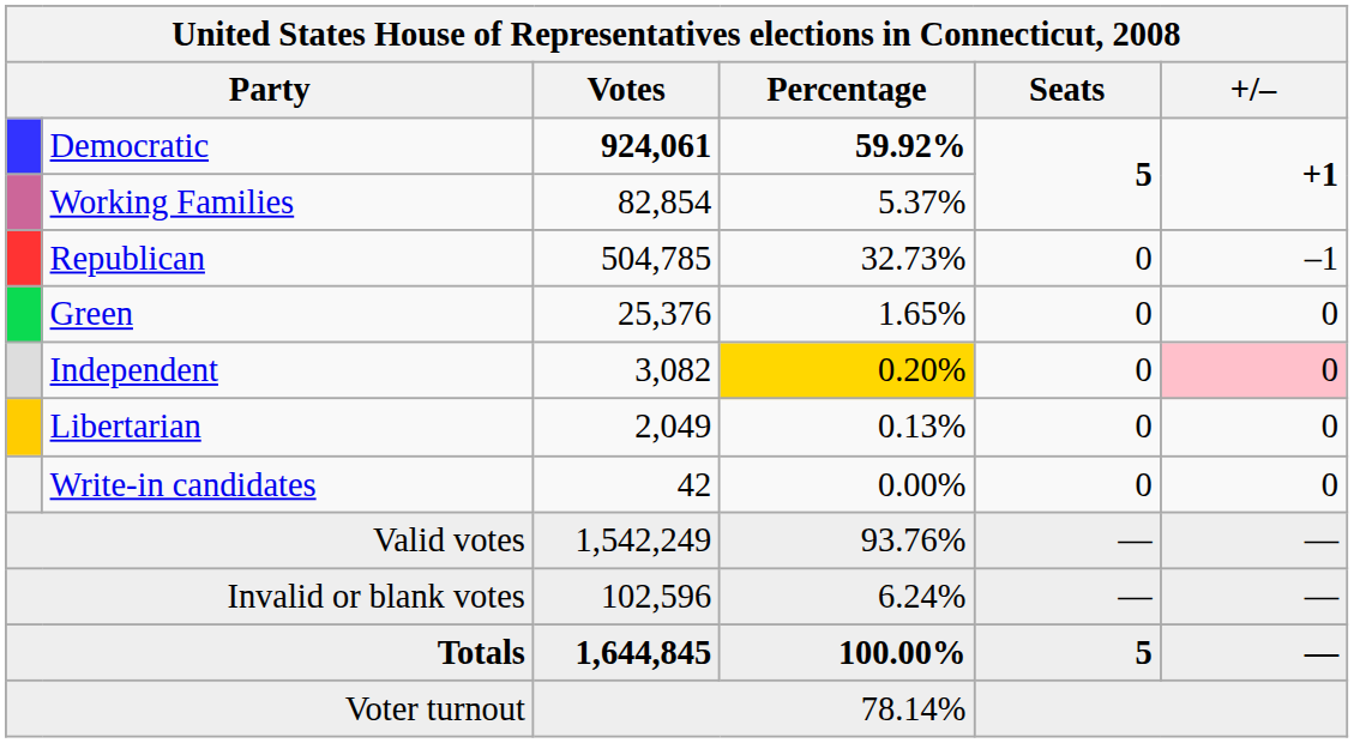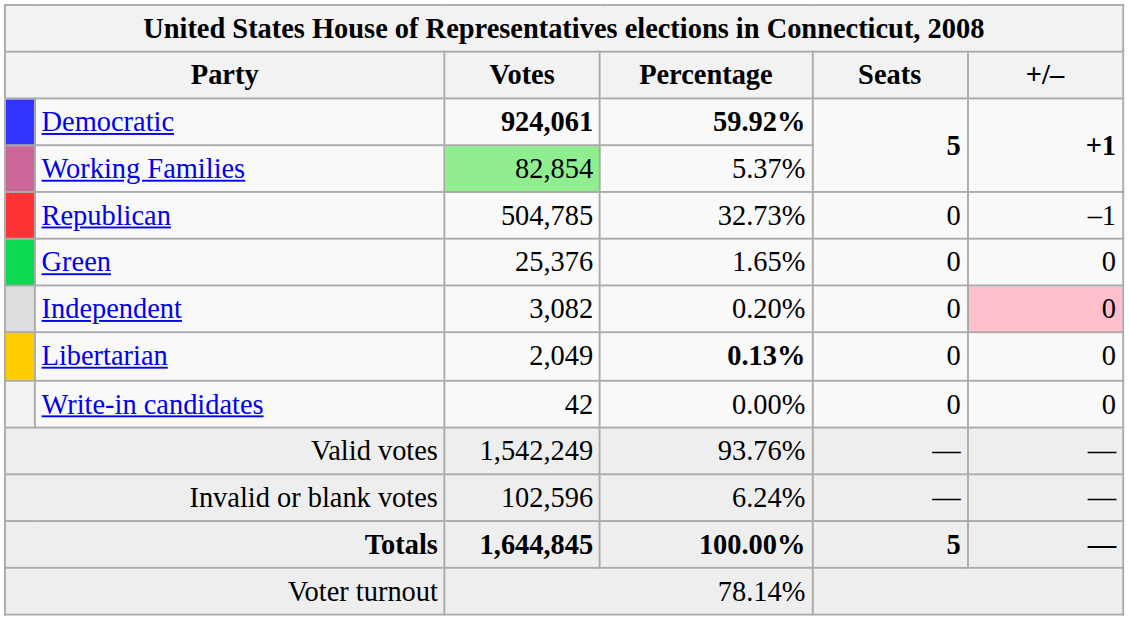Working Families | Votes: no background -> lightgreen background
Independent | Percentage: gold background -> no background
Libertarian | Percentage: normal -> bold
